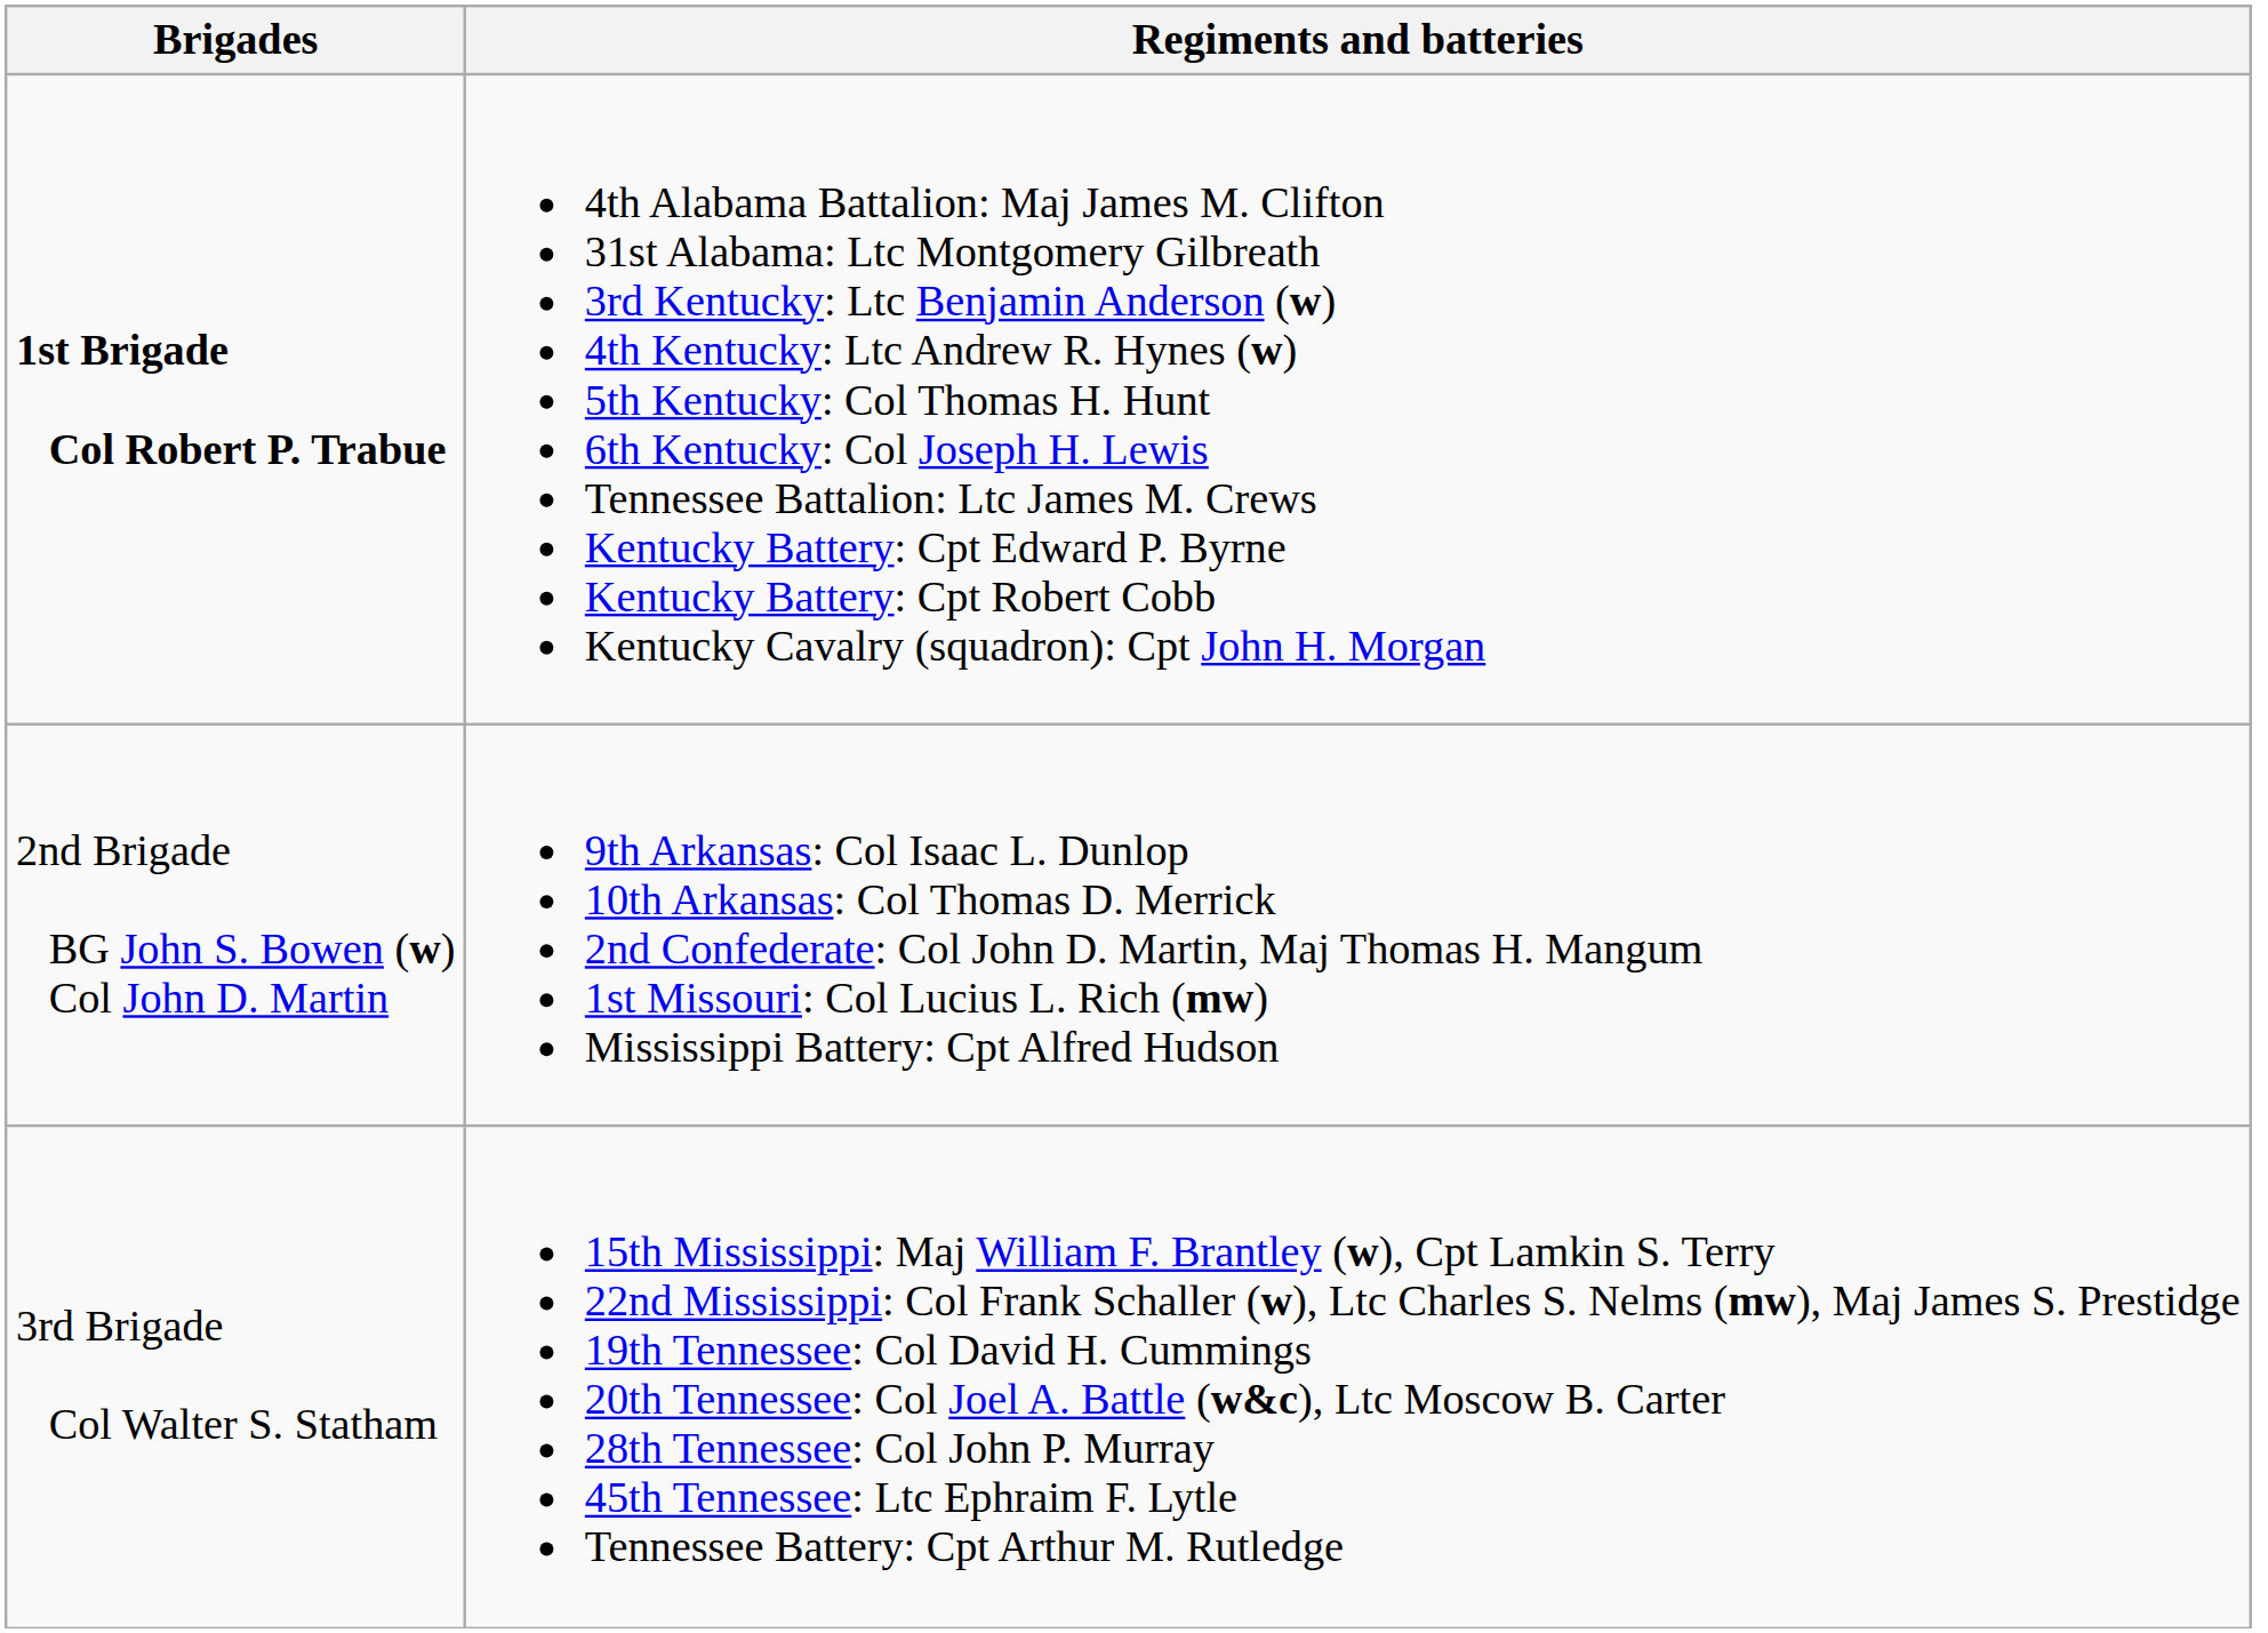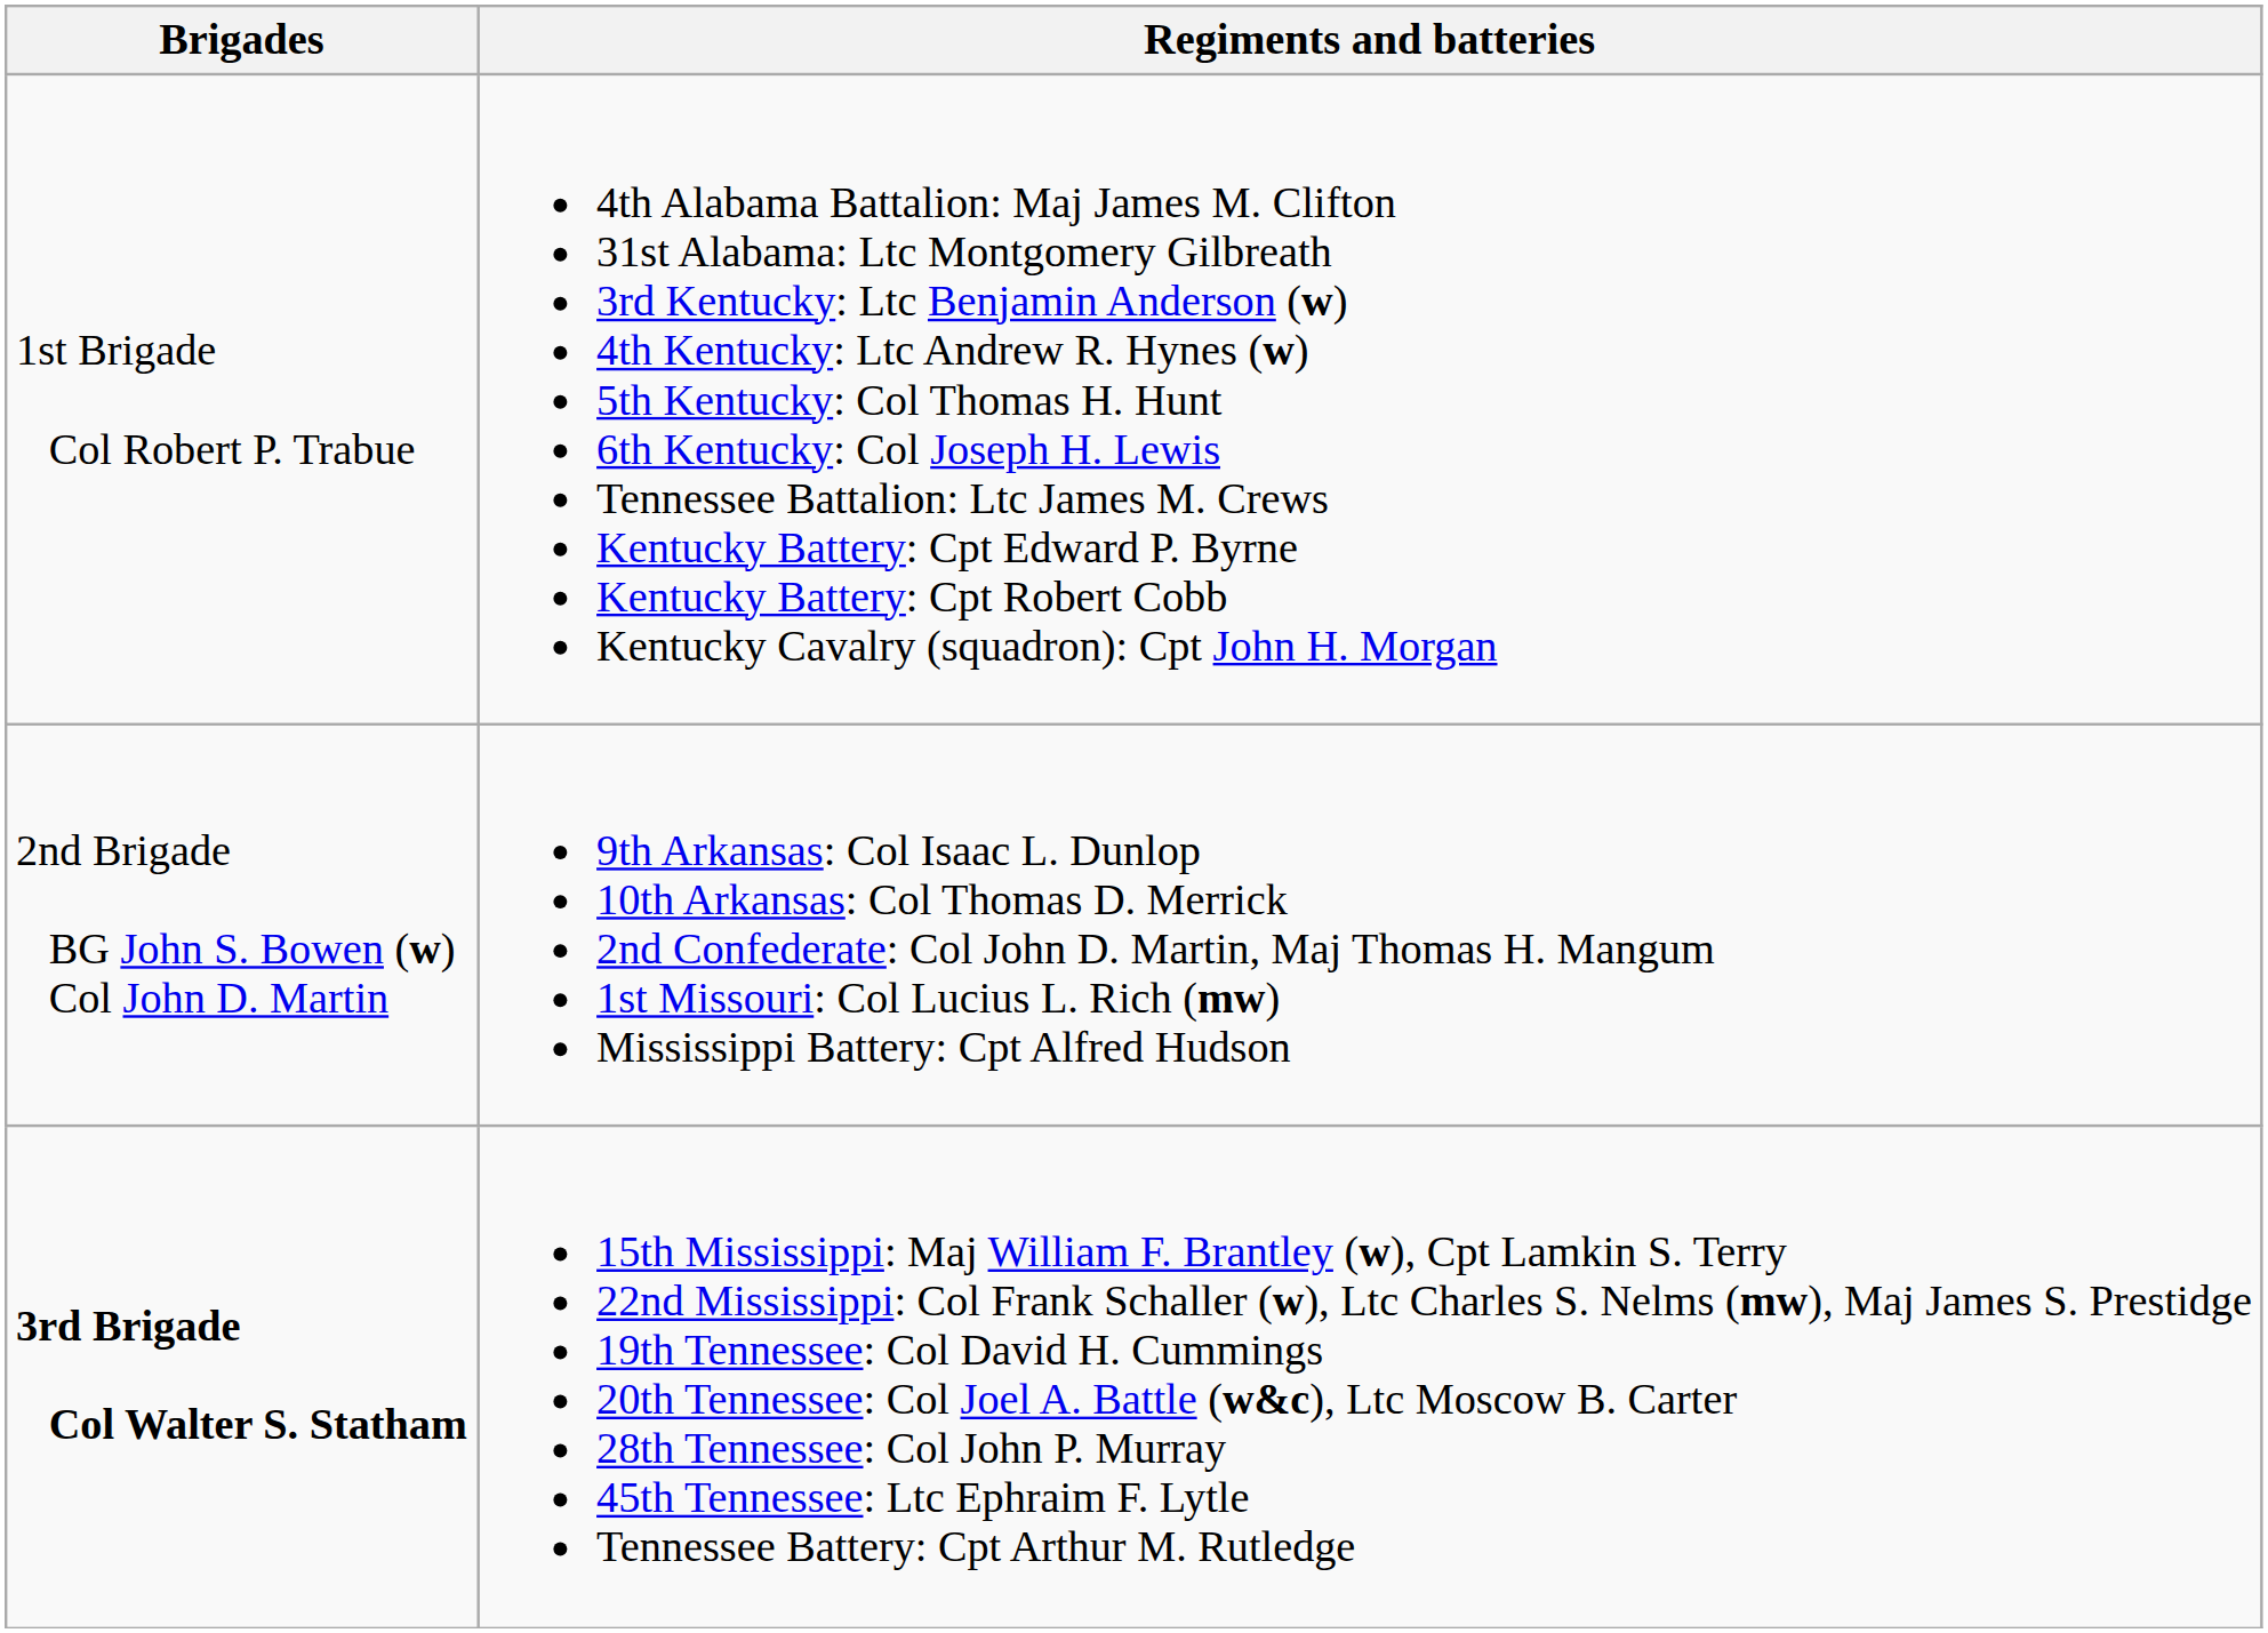1st Brigade Col Robert P. Trabue | Brigades: bold -> normal
3rd Brigade Col Walter S. Statham | Brigades: normal -> bold
